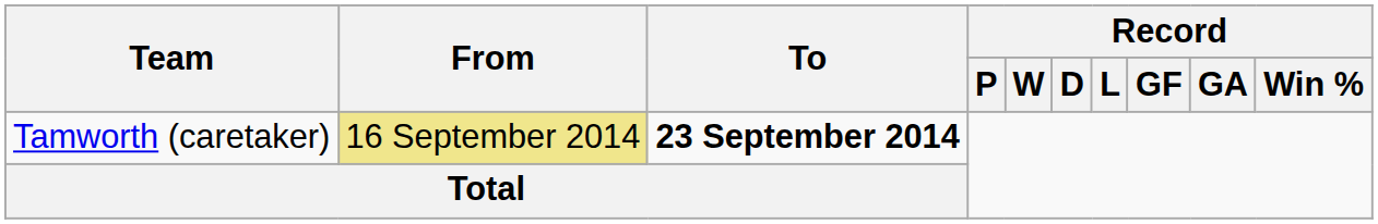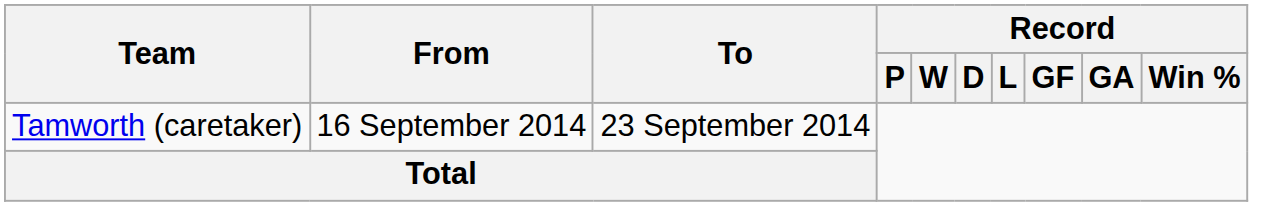Tamworth (caretaker) | From: khaki background -> no background
Tamworth (caretaker) | To: bold -> normal
